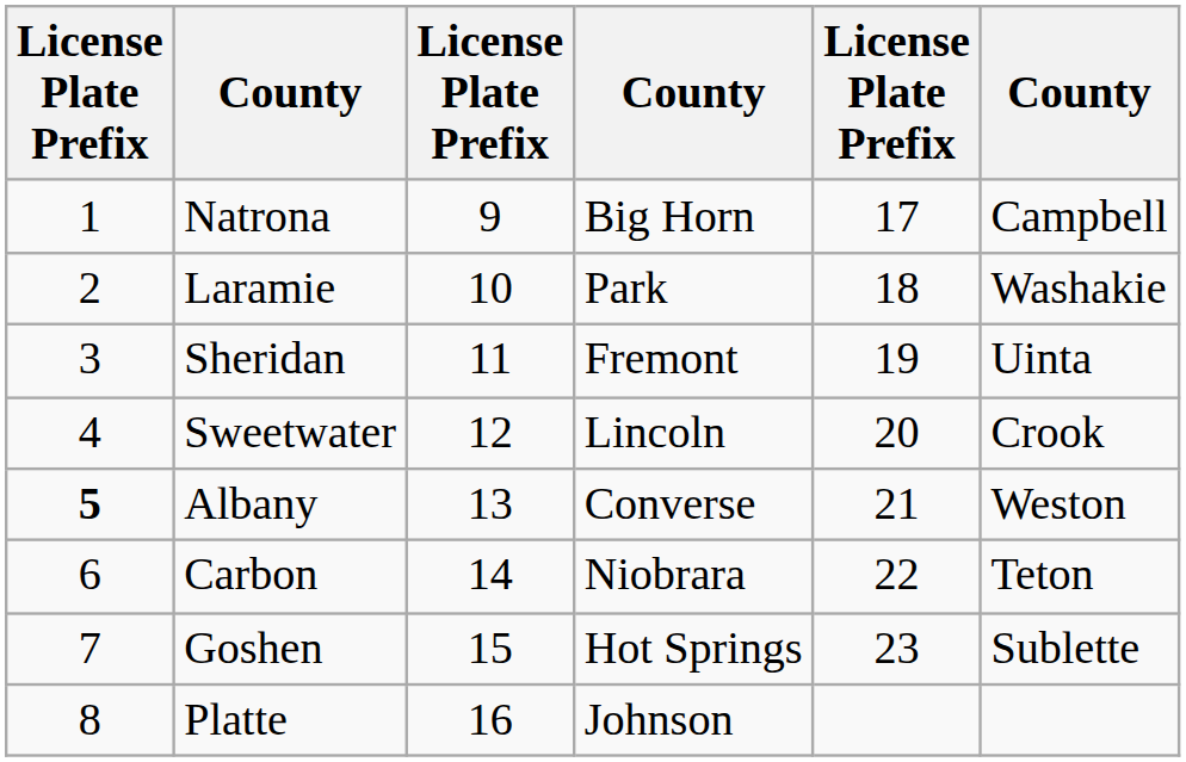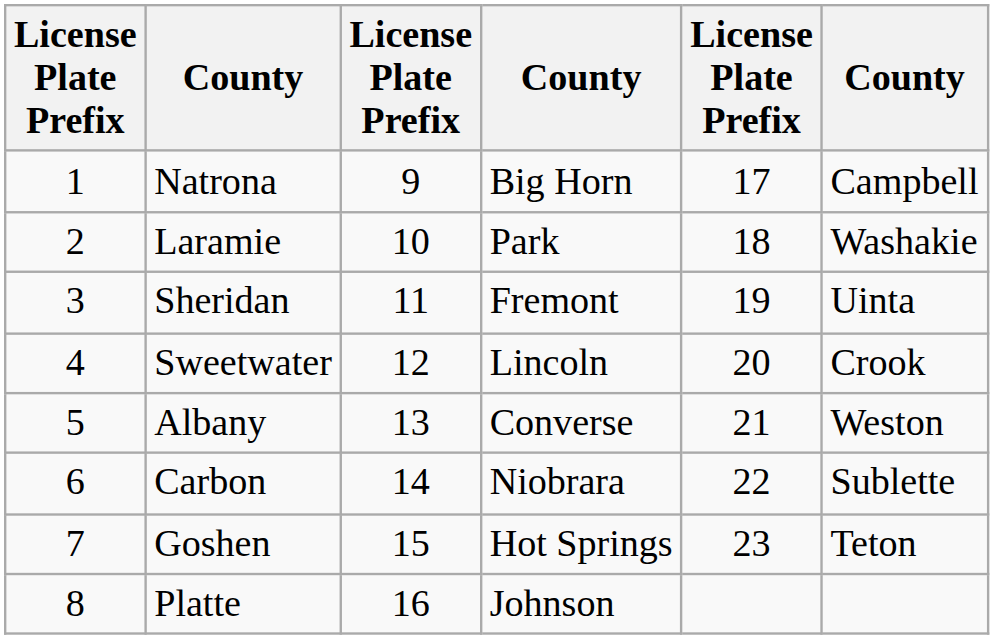Albany | column 1: bold -> normal
Carbon | column 6: Teton -> Sublette
Goshen | column 6: Sublette -> Teton
